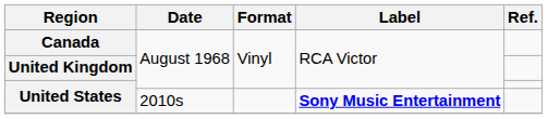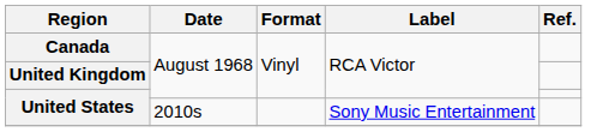United States / 2010s | Label: bold -> normal
